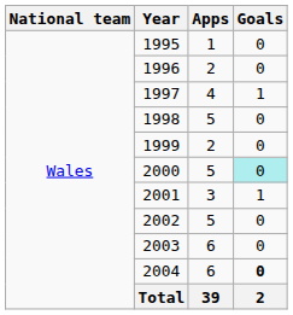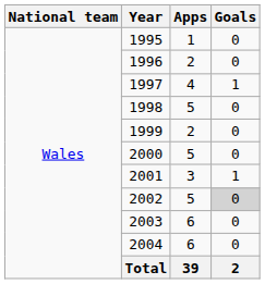2000 | Goals: paleturquoise background -> no background
2002 | Goals: no background -> lightgrey background
2004 | Goals: bold -> normal
